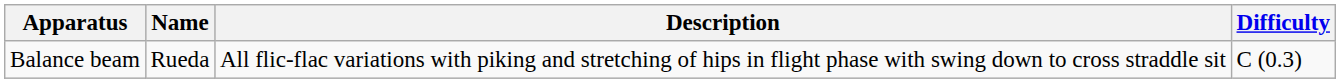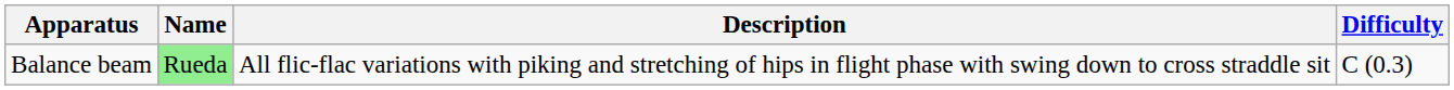row 2 | Name: no background -> lightgreen background
